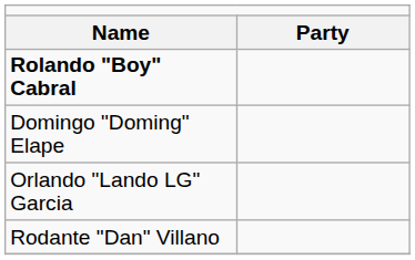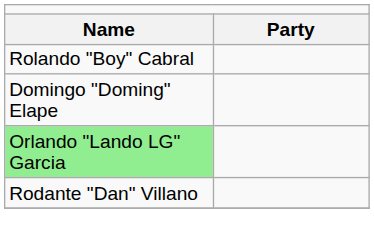Rolando "Boy" Cabral | column 1: bold -> normal
Orlando "Lando LG" Garcia | column 1: no background -> lightgreen background
